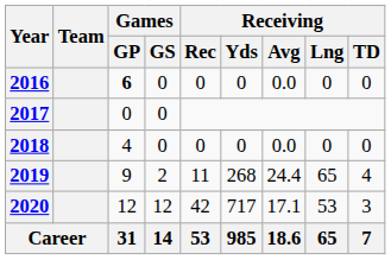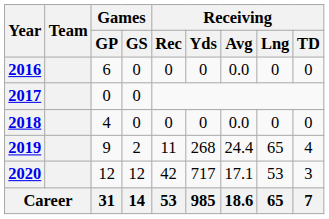2016 | Games / GP: bold -> normal
